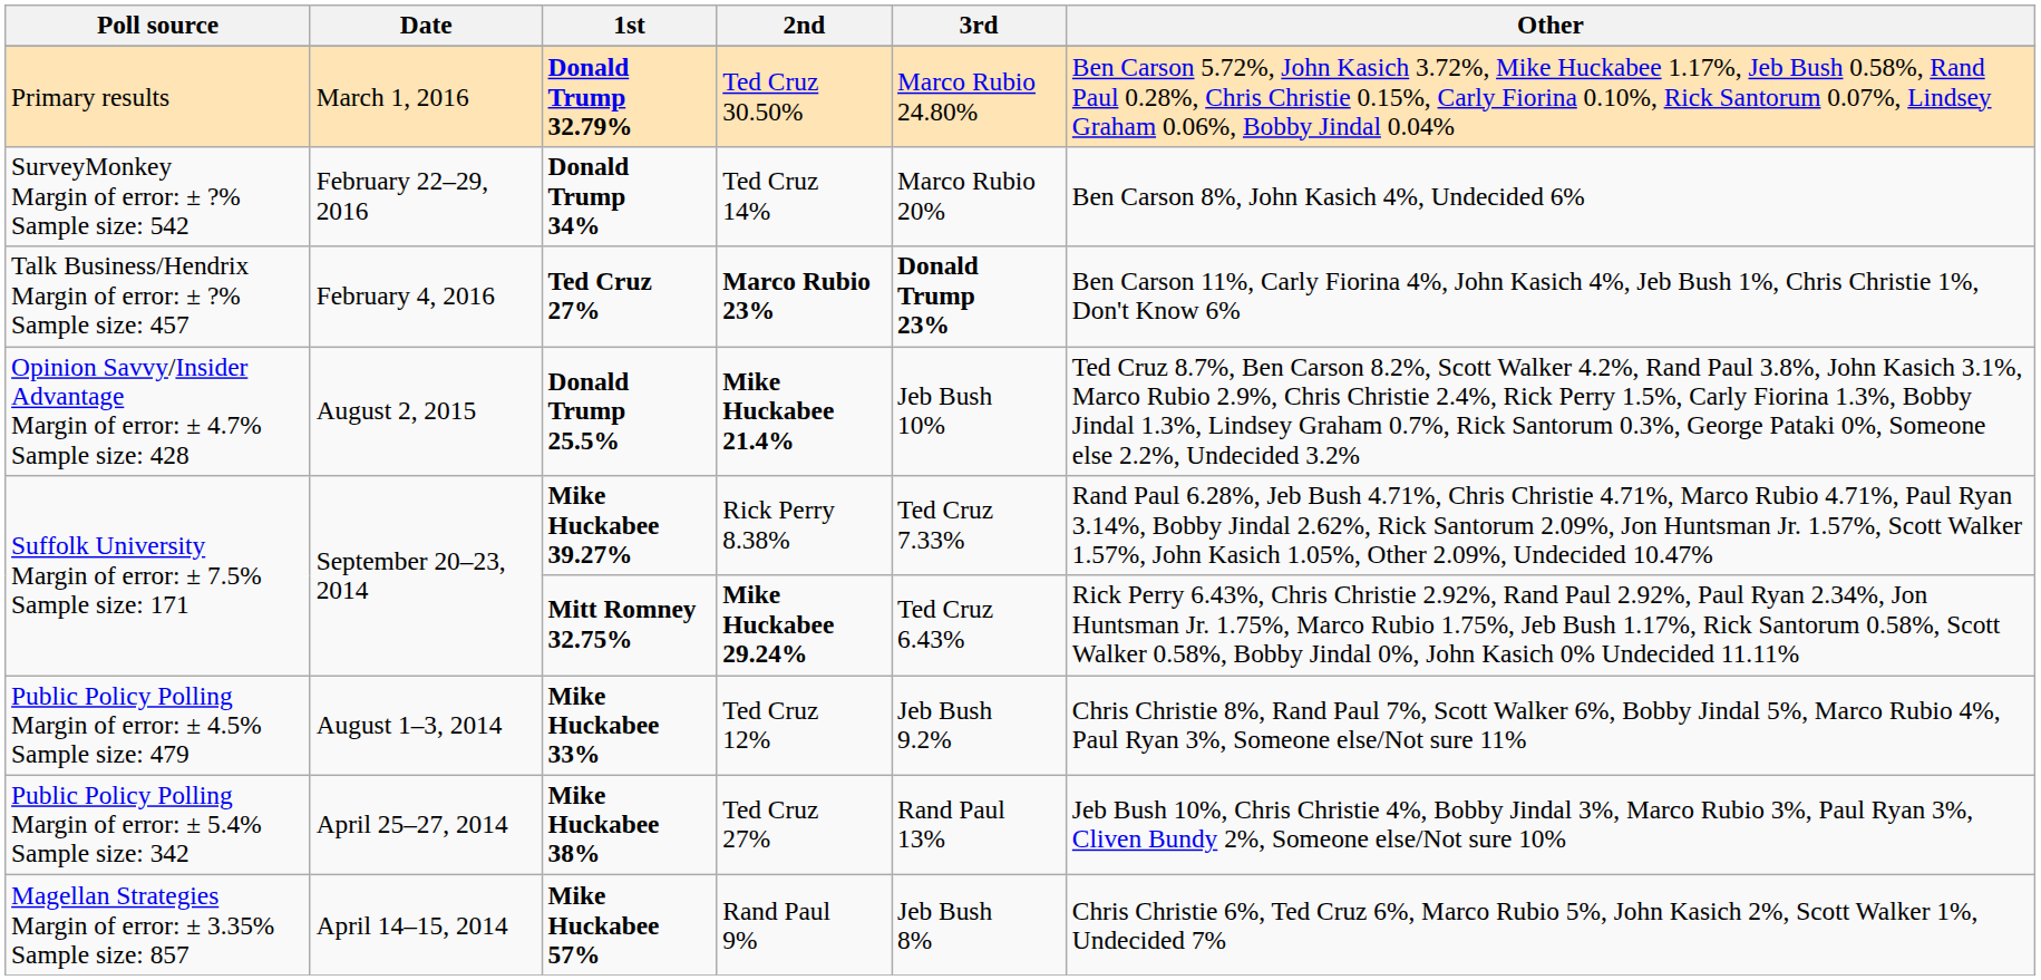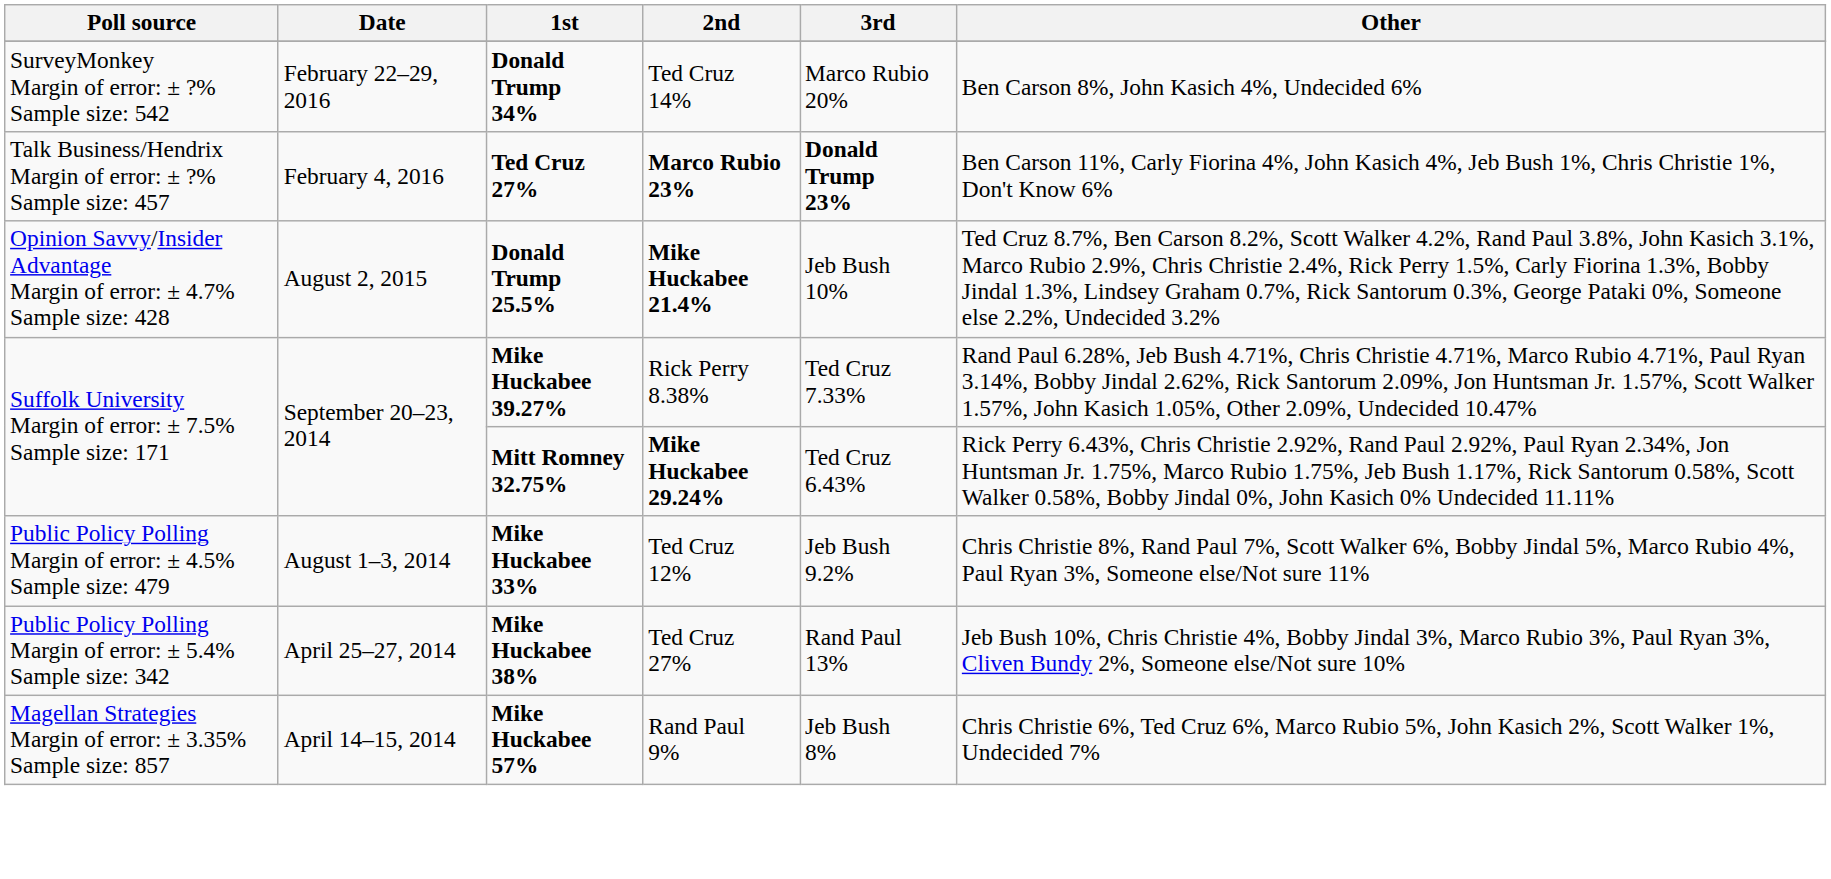- row: Primary results | March 1, 2016 | Donald Trump 32.79% | Ted Cruz 30.50% | Marco Rubio 24.80% | Ben Carson 5.72%, John Kasich 3.72%, Mike Huckabee 1.17%, Jeb Bush 0.58%, Rand Paul 0.28%, Chris Christie 0.15%, Carly Fiorina 0.10%, Rick Santorum 0.07%, Lindsey Graham 0.06%, Bobby Jindal 0.04%
